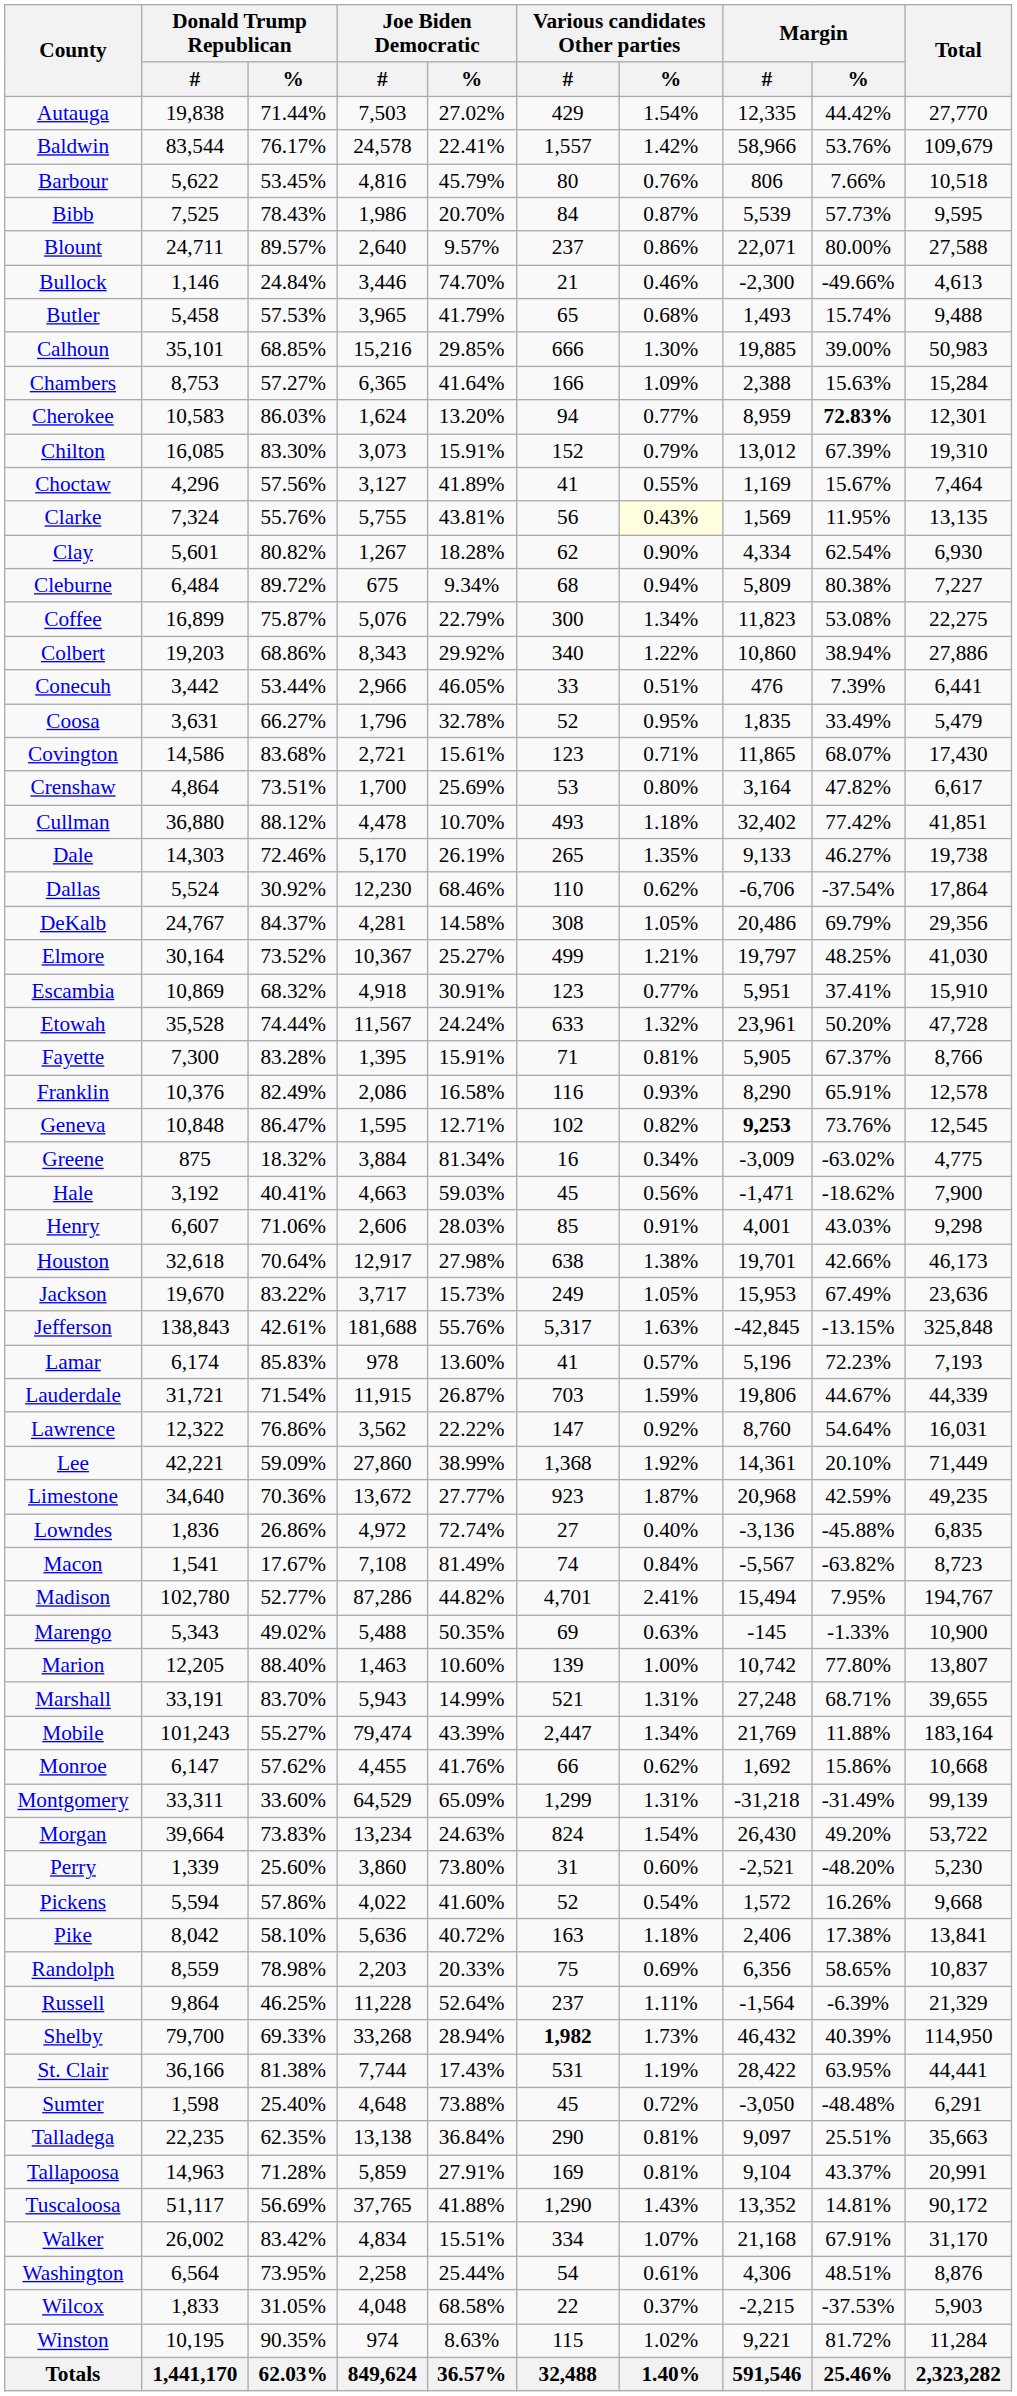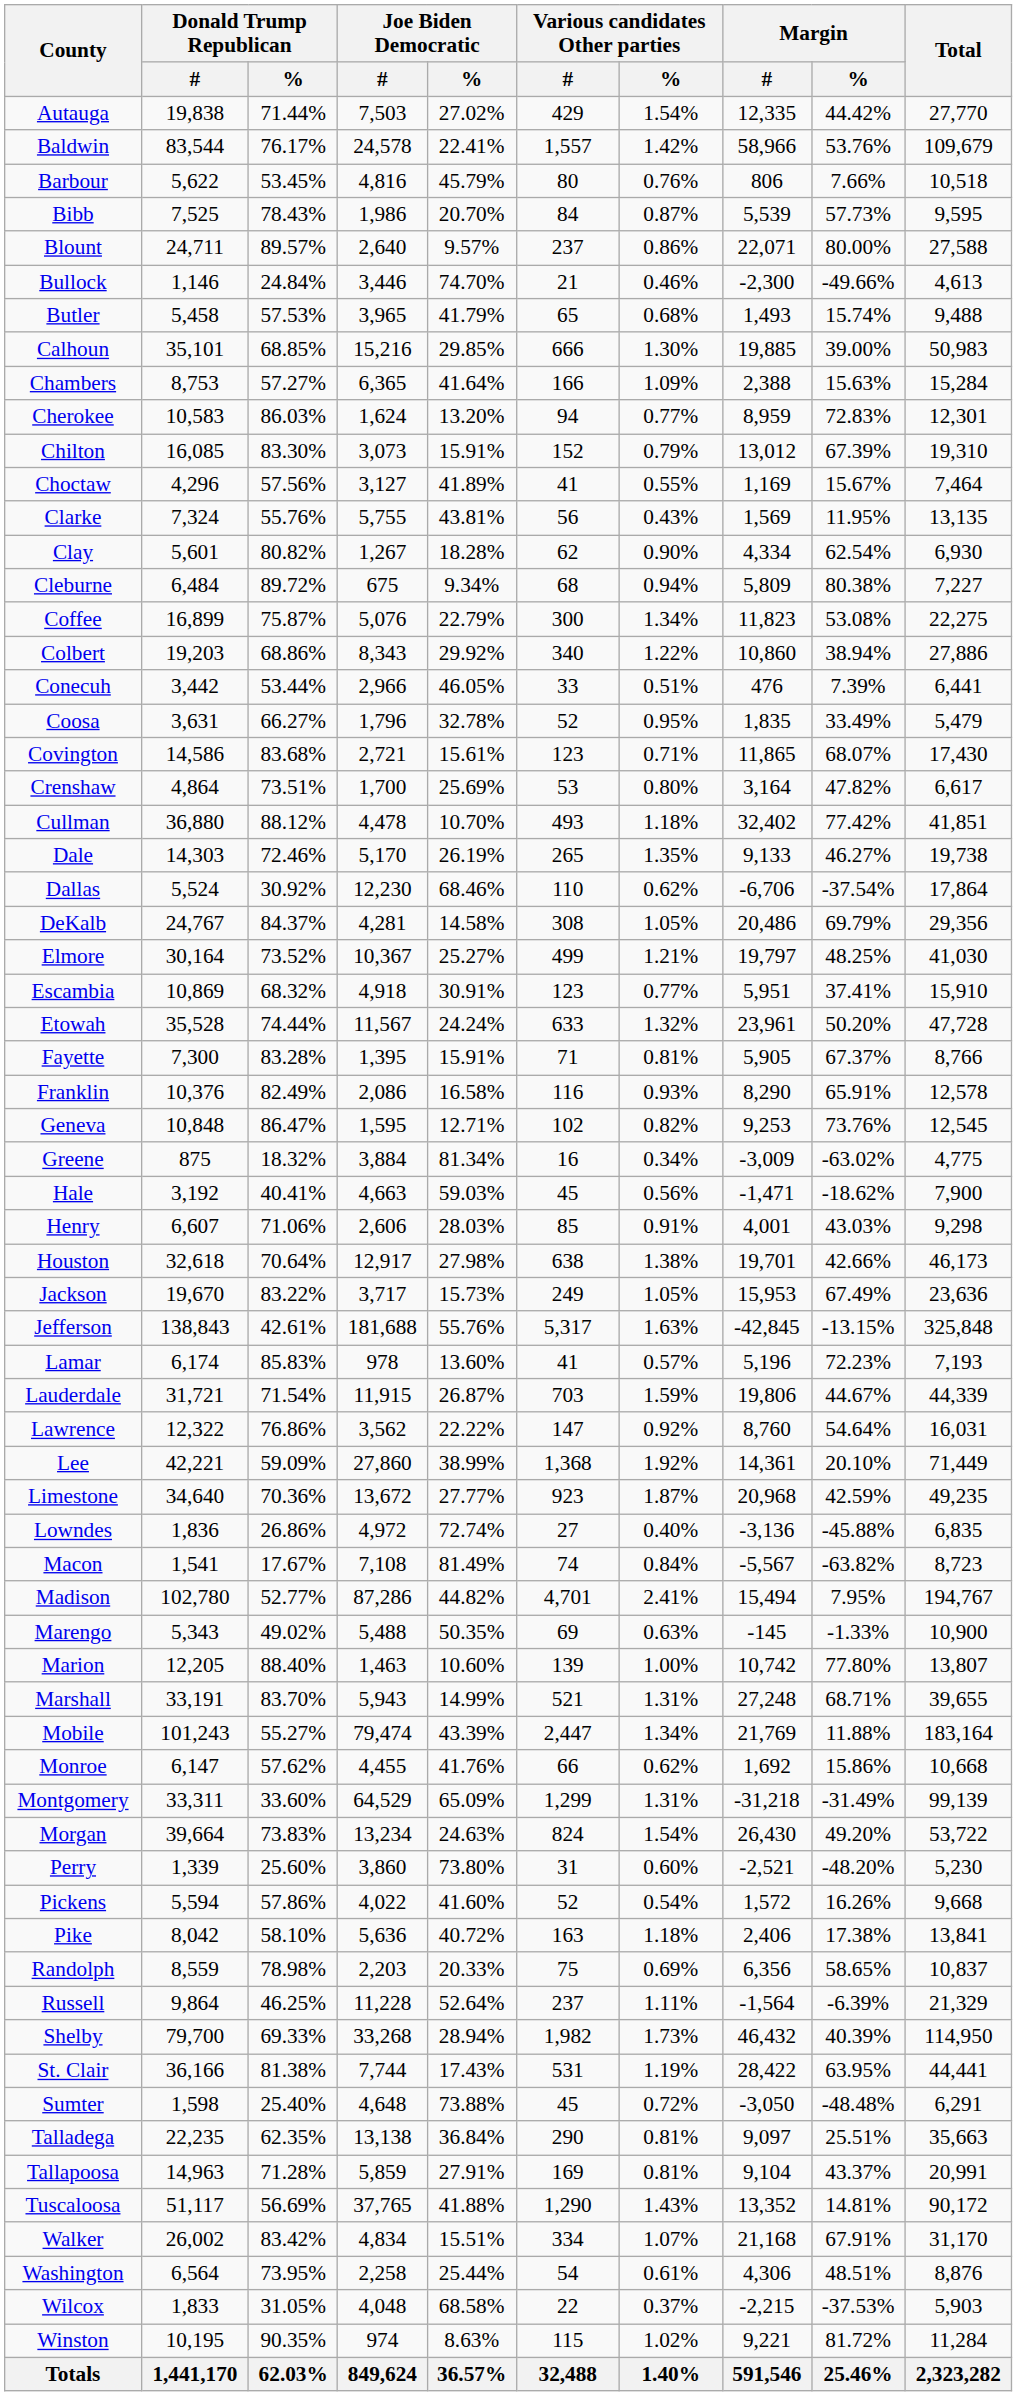Cherokee | Margin / %: bold -> normal
Clarke | Various candidates Other parties / %: lightyellow background -> no background
Geneva | Margin / #: bold -> normal
Shelby | Various candidates Other parties / #: bold -> normal
